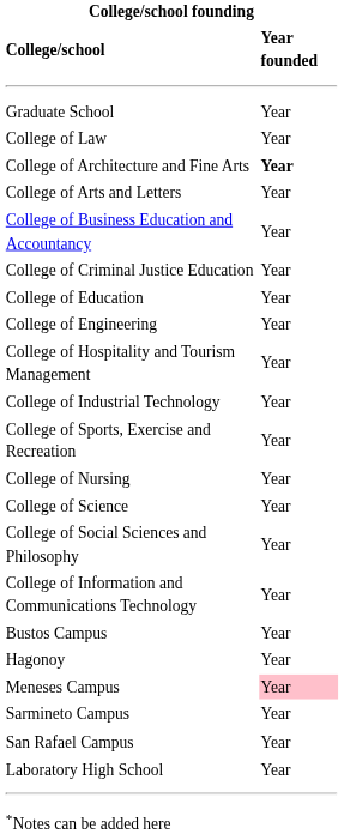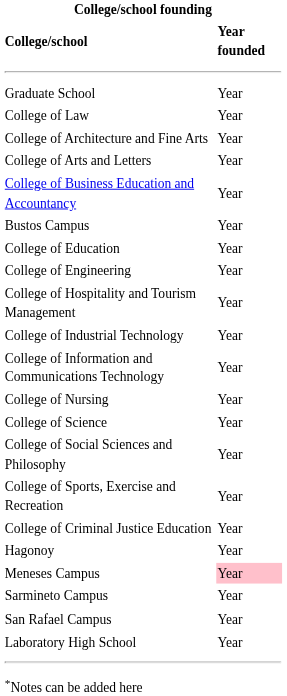row 5 | Year founded: bold -> normal
row 8 | College/school: College of Criminal Justice Education -> Bustos Campus
row 13 | College/school: College of Sports, Exercise and Recreation -> College of Information and Communications Technology
row 17 | College/school: College of Information and Communications Technology -> College of Sports, Exercise and Recreation
row 18 | College/school: Bustos Campus -> College of Criminal Justice Education
